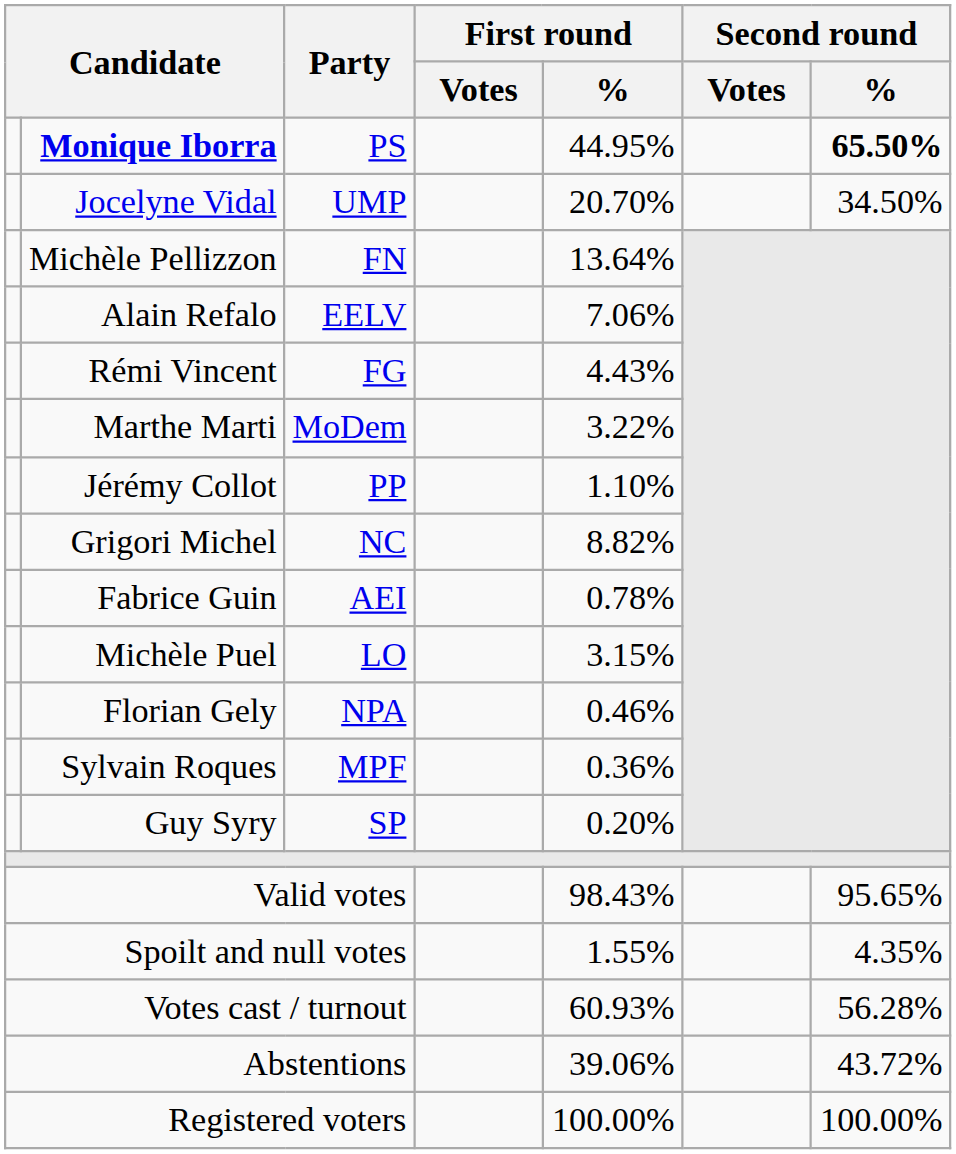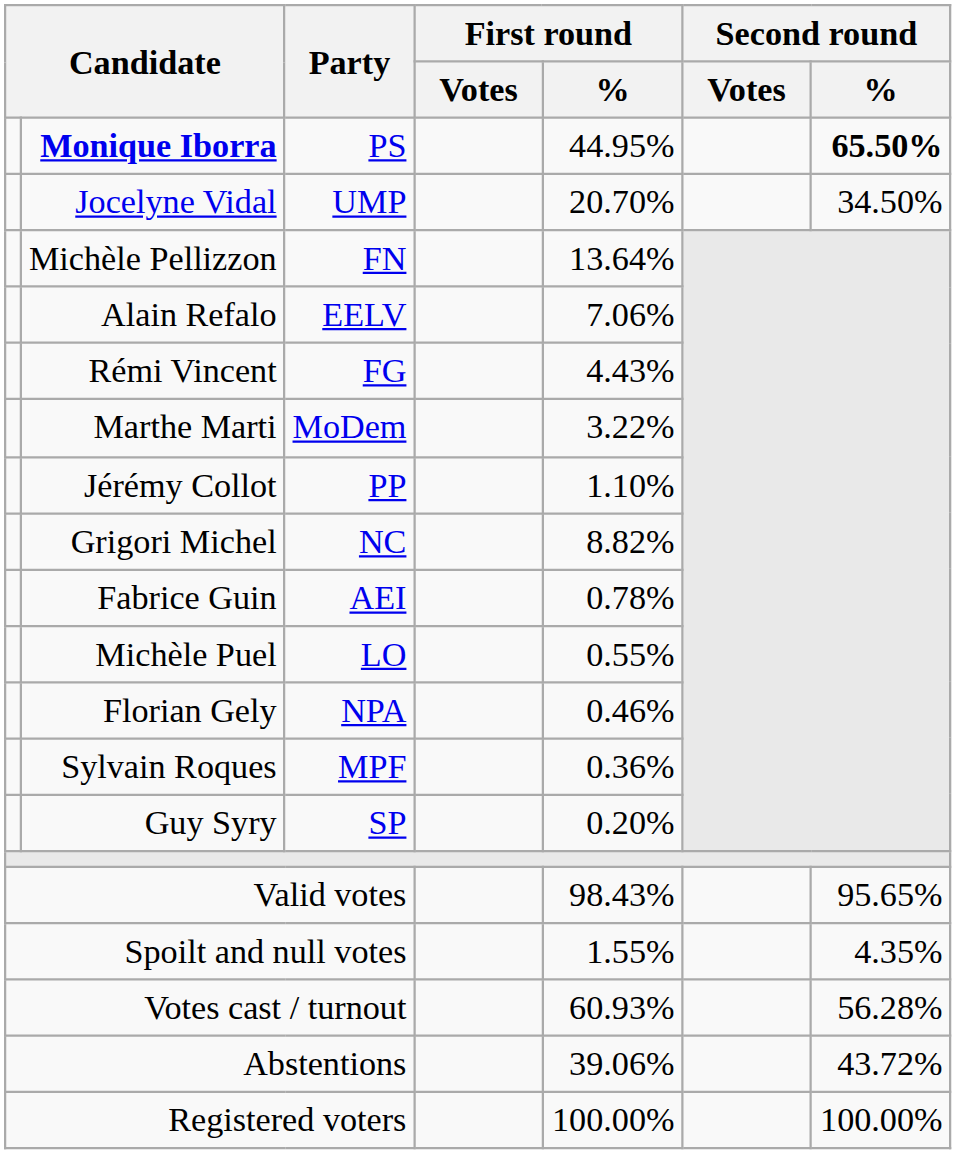Michèle Puel | First round / %: 3.15% -> 0.55%
